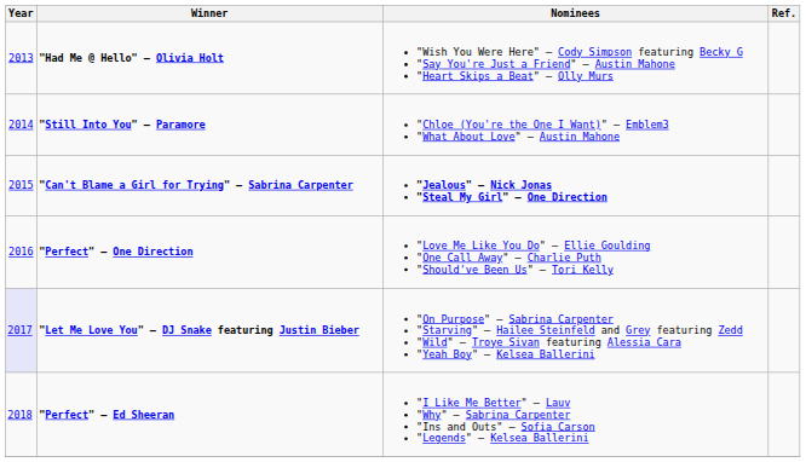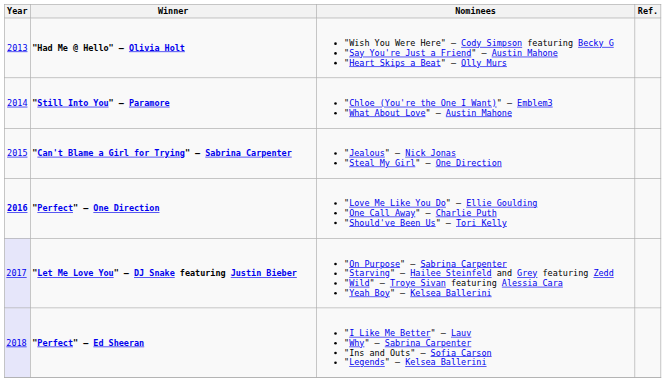"Can't Blame a Girl for Trying" – Sabrina Carpenter | Nominees: bold -> normal
"Perfect" – One Direction | Year: normal -> bold
"Perfect" – Ed Sheeran | Year: no background -> lavender background
